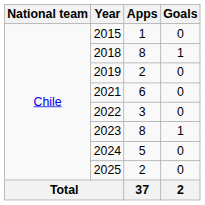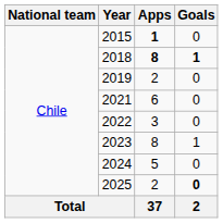2015 | Apps: normal -> bold
2018 | Apps: normal -> bold
2018 | Goals: normal -> bold
2025 | Goals: normal -> bold
